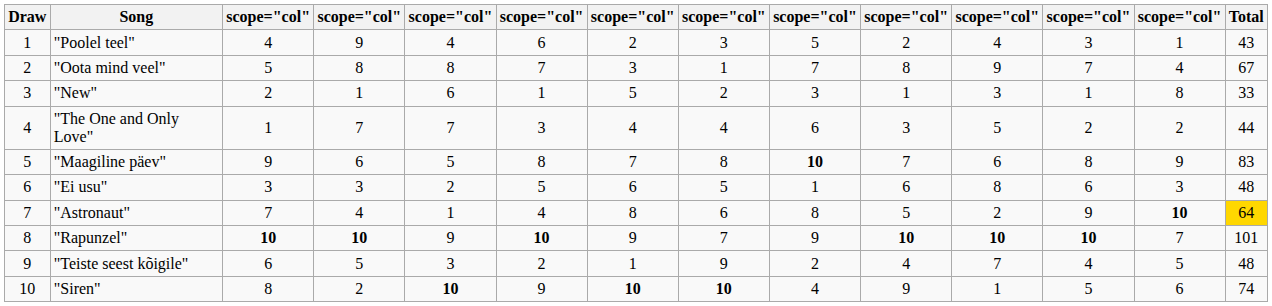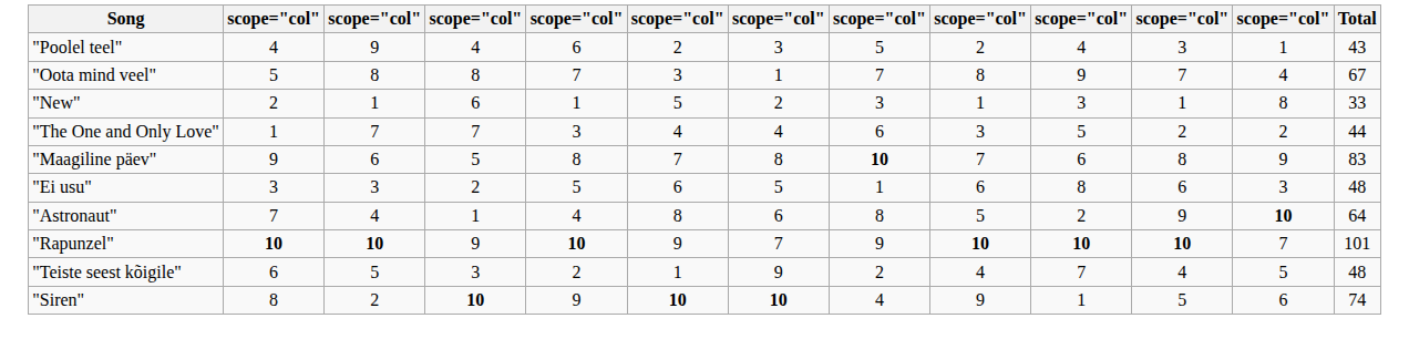- column: Draw | 1 | 2 | 3 | 4 | 5 | 6 | 7 | 8 | 9 | 10
"Astronaut" | Total: gold background -> no background
